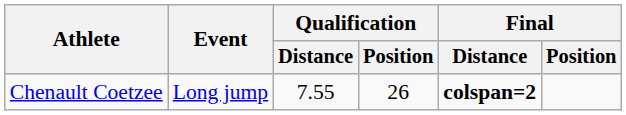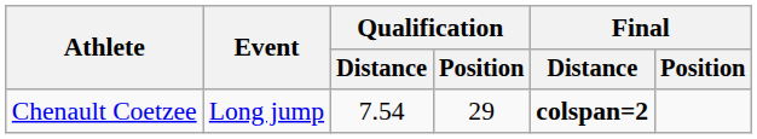Chenault Coetzee | Qualification / Distance: 7.55 -> 7.54
Chenault Coetzee | Qualification / Position: 26 -> 29
